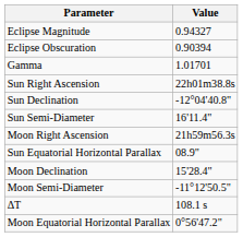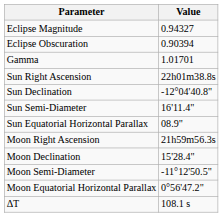rows swapped: Sun Equatorial Horizontal Parallax <-> Moon Right Ascension
rows swapped: Moon Equatorial Horizontal Parallax <-> ΔT
